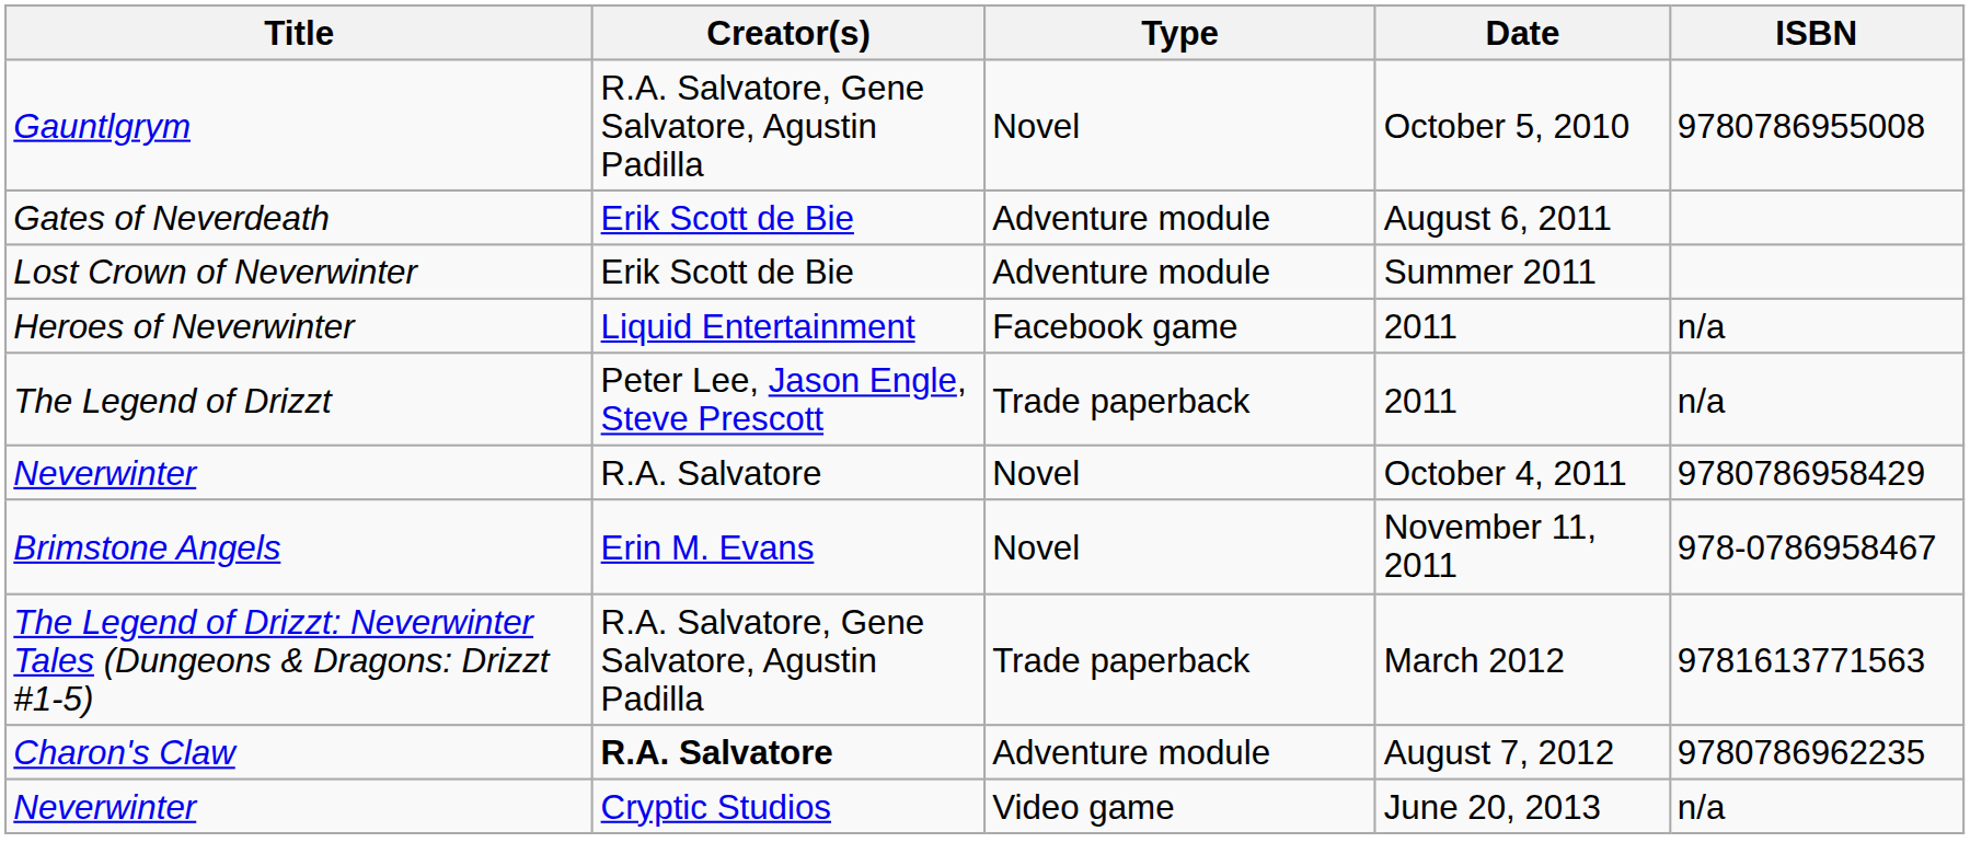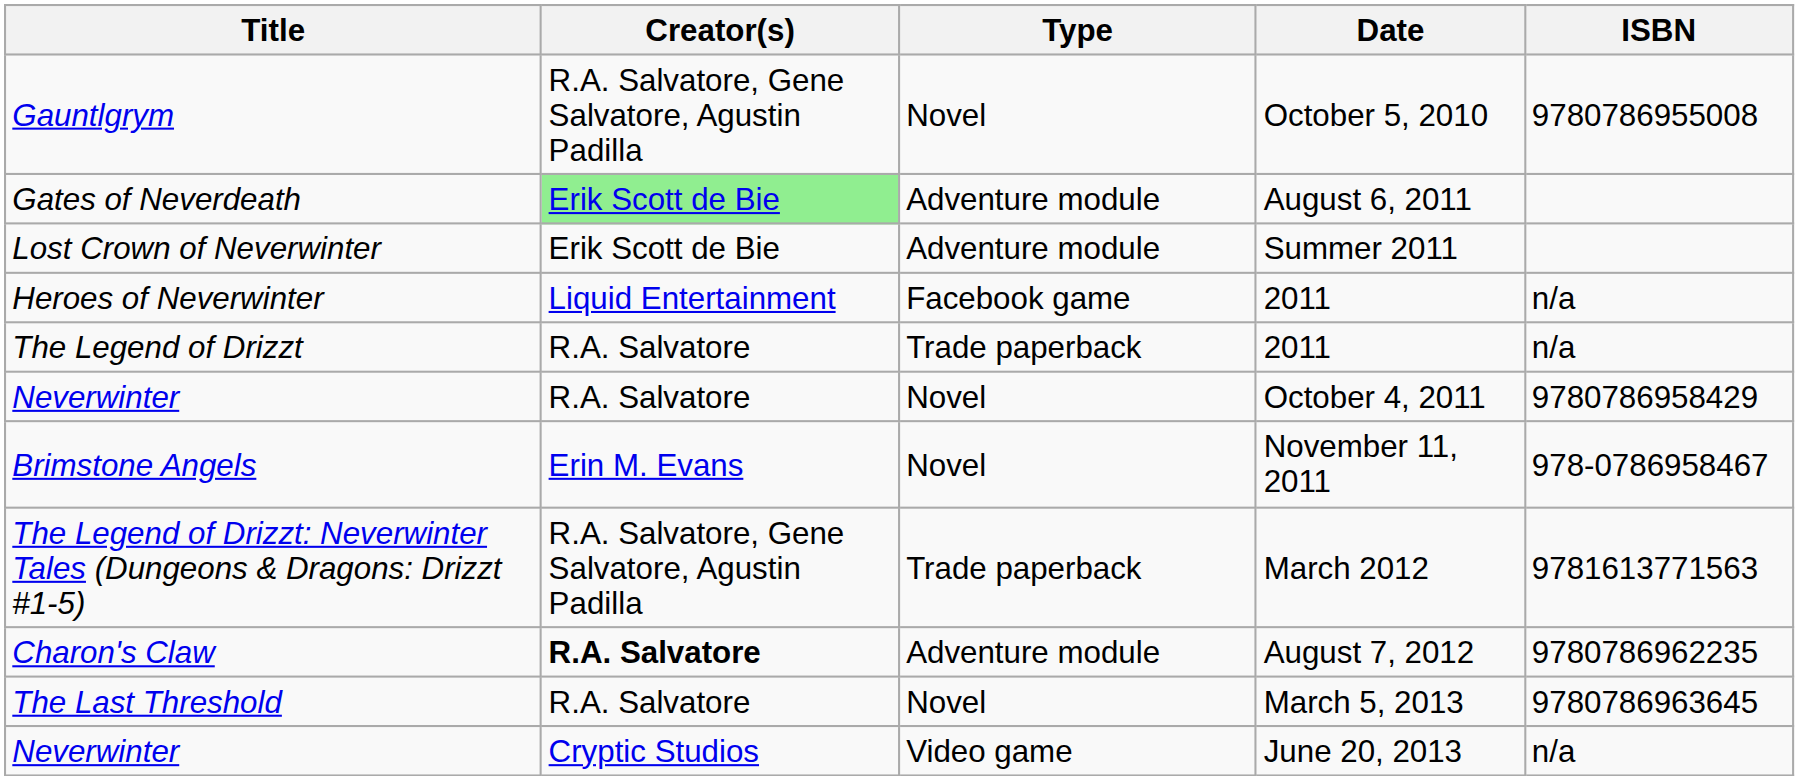Gates of Neverdeath | Creator(s): no background -> lightgreen background
The Legend of Drizzt | Creator(s): Peter Lee, Jason Engle, Steve Prescott -> R.A. Salvatore
+ row: The Last Threshold | R.A. Salvatore | Novel | March 5, 2013 | 9780786963645
